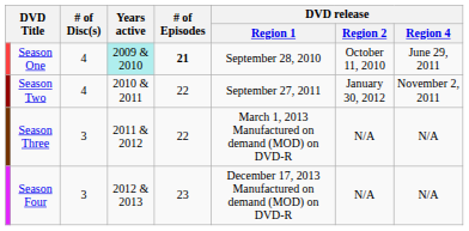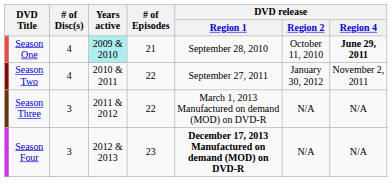Season One | # of Episodes: bold -> normal
Season One | DVD release / Region 4: normal -> bold
Season Four | DVD release / Region 1: normal -> bold
